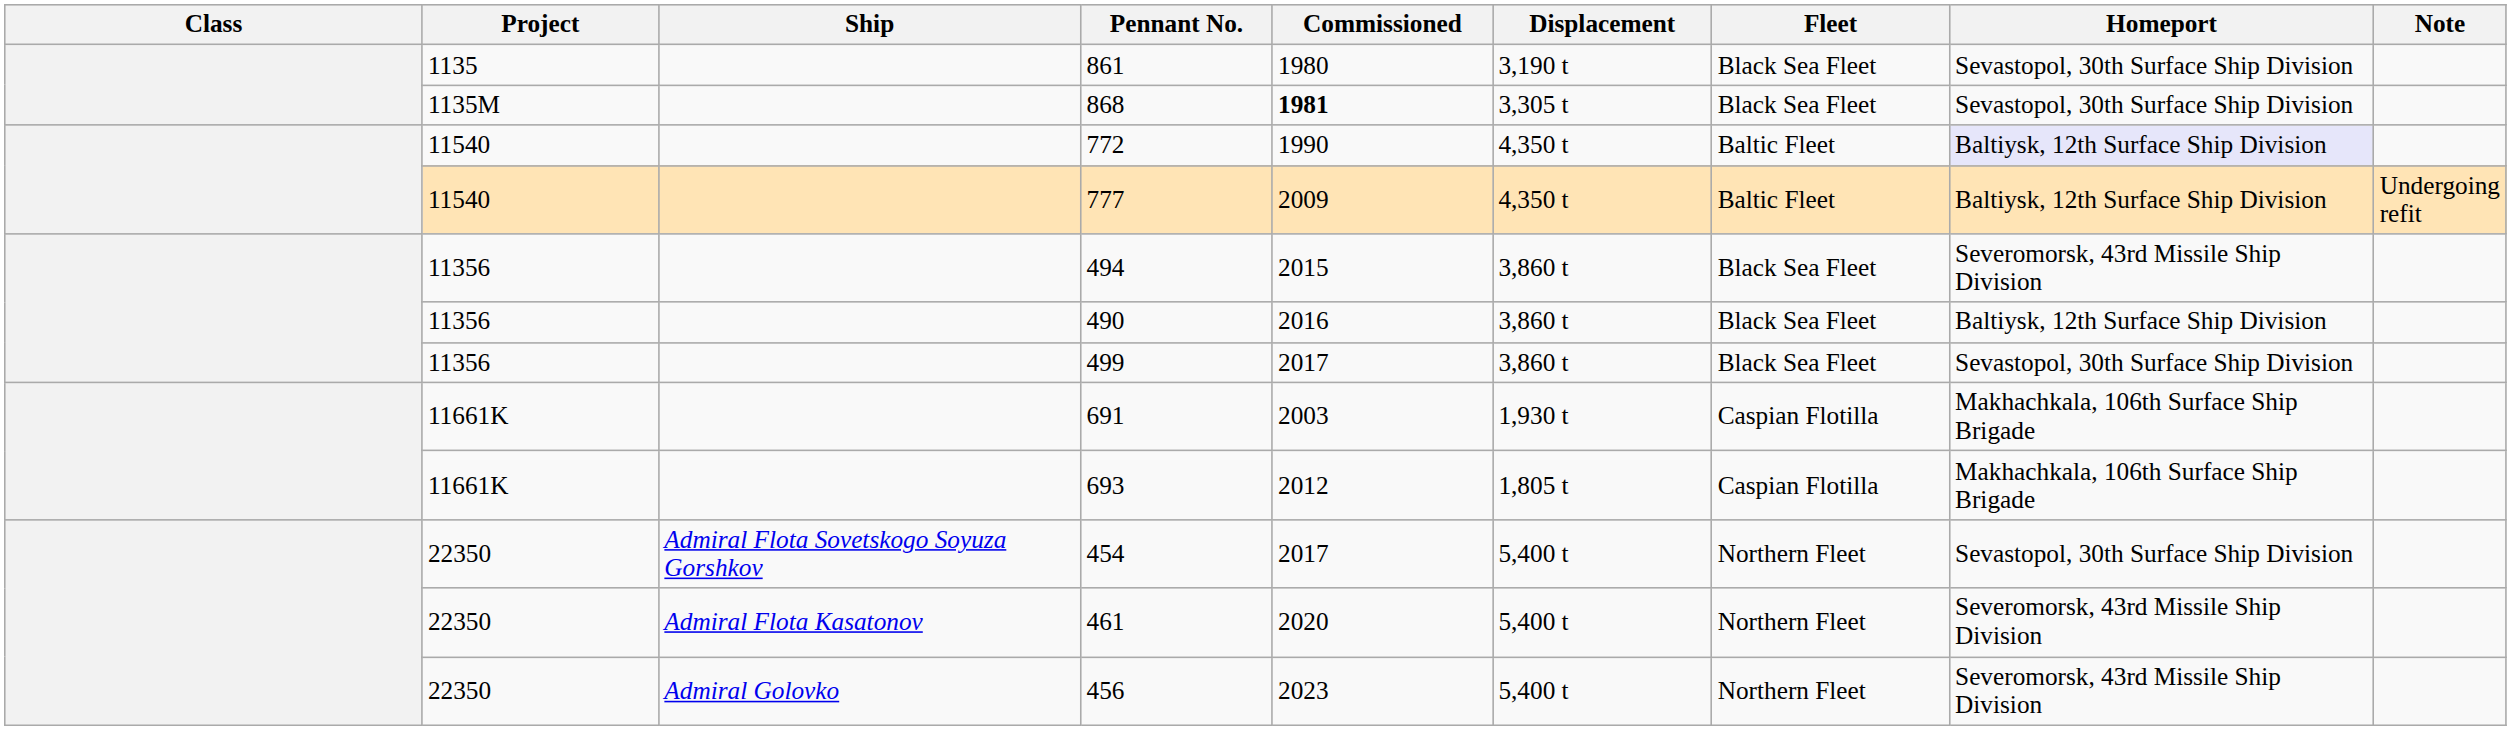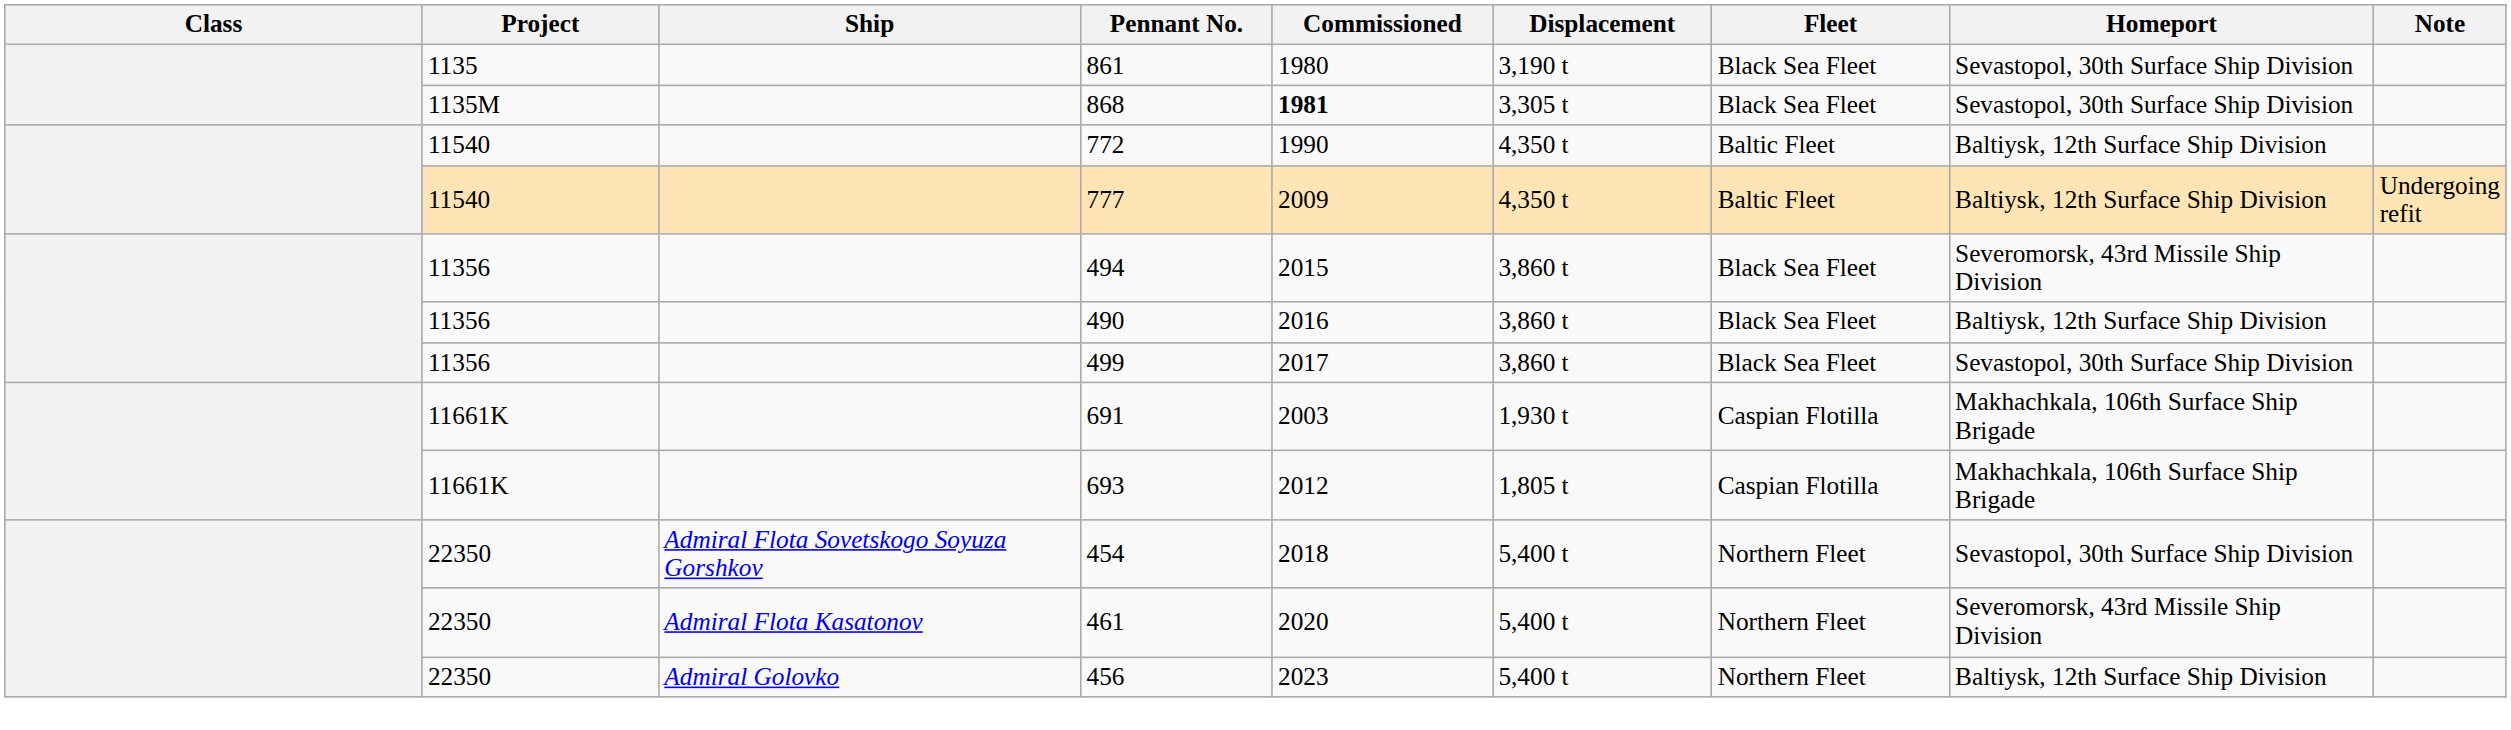772 | Homeport: lavender background -> no background
454 | Commissioned: 2017 -> 2018
456 | Homeport: Severomorsk, 43rd Missile Ship Division -> Baltiysk, 12th Surface Ship Division
